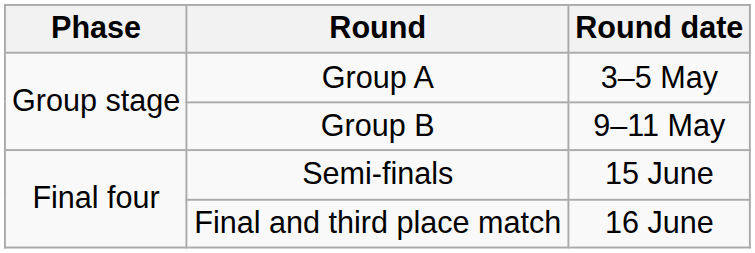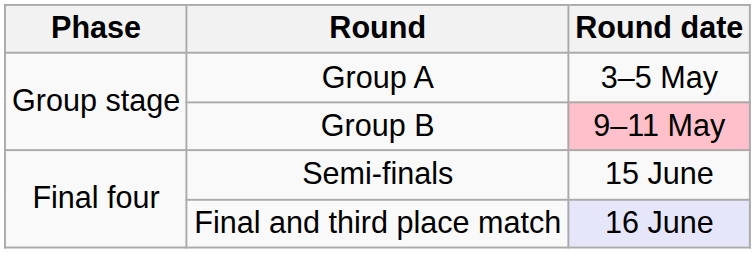Group B | Round date: no background -> pink background
Final and third place match | Round date: no background -> lavender background
